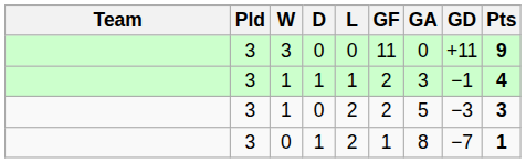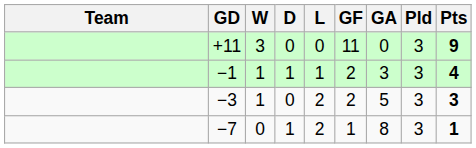columns swapped: Pld <-> GD
